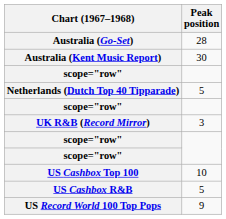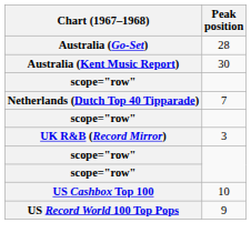Netherlands (Dutch Top 40 Tipparade) | Peak position: 5 -> 7
- row: US Cashbox R&B | 5
